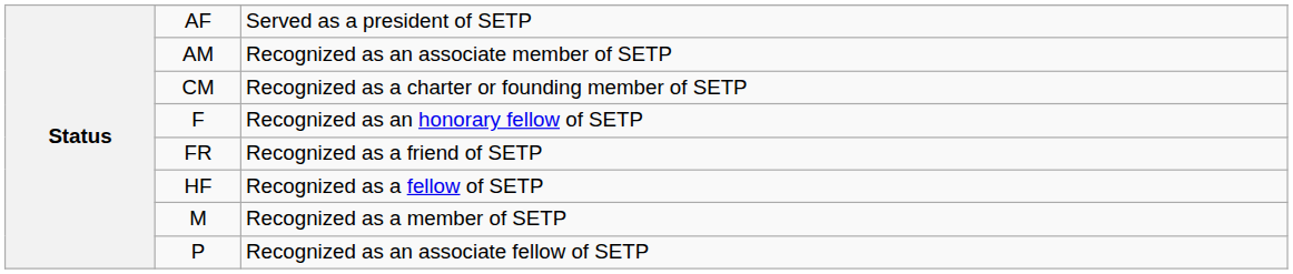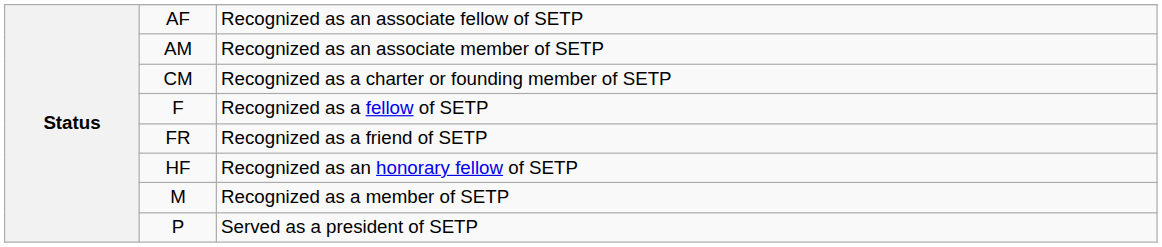AF | column 3: Served as a president of SETP -> Recognized as an associate fellow of SETP
F | column 3: Recognized as an honorary fellow of SETP -> Recognized as a fellow of SETP
HF | column 3: Recognized as a fellow of SETP -> Recognized as an honorary fellow of SETP
P | column 3: Recognized as an associate fellow of SETP -> Served as a president of SETP
